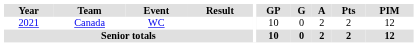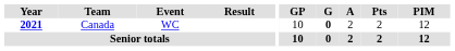Canada | Year: normal -> bold
Canada | G: normal -> bold
